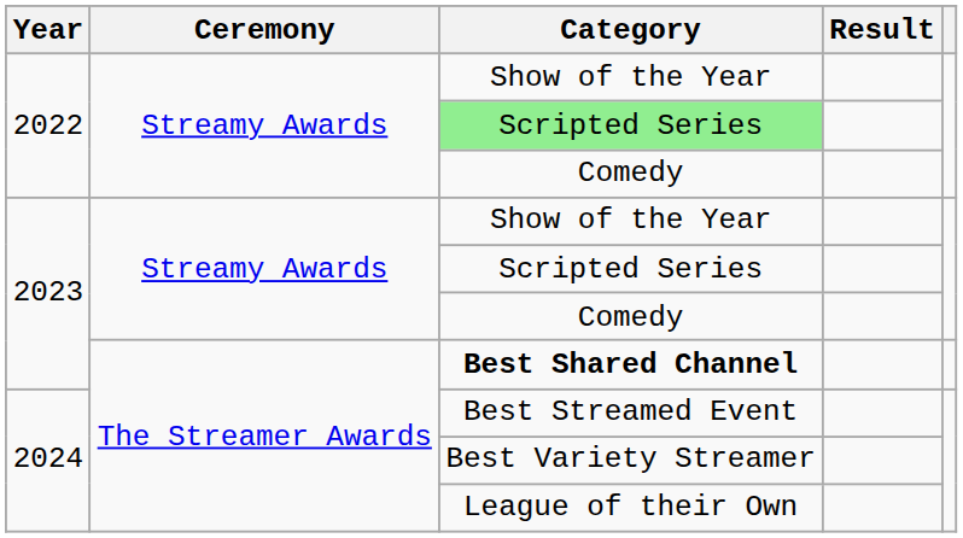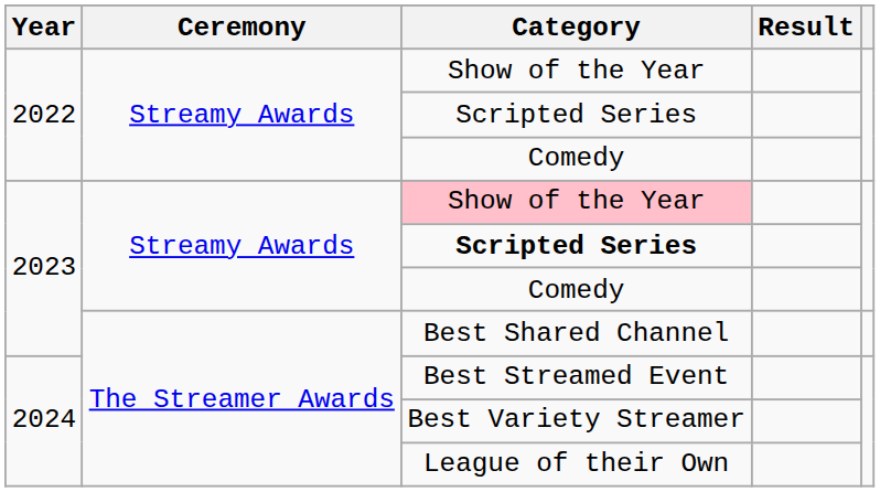2022 / Scripted Series | Category: lightgreen background -> no background
2023 / Show of the Year | Category: no background -> pink background
2023 / Scripted Series | Category: normal -> bold
Best Shared Channel | Category: bold -> normal
